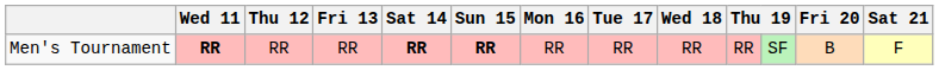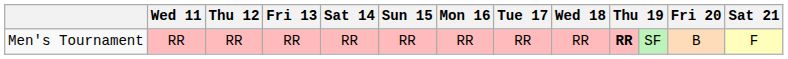Men's Tournament | Wed 11: bold -> normal
Men's Tournament | Sat 14: bold -> normal
Men's Tournament | Sun 15: bold -> normal
Men's Tournament | column 10: normal -> bold
